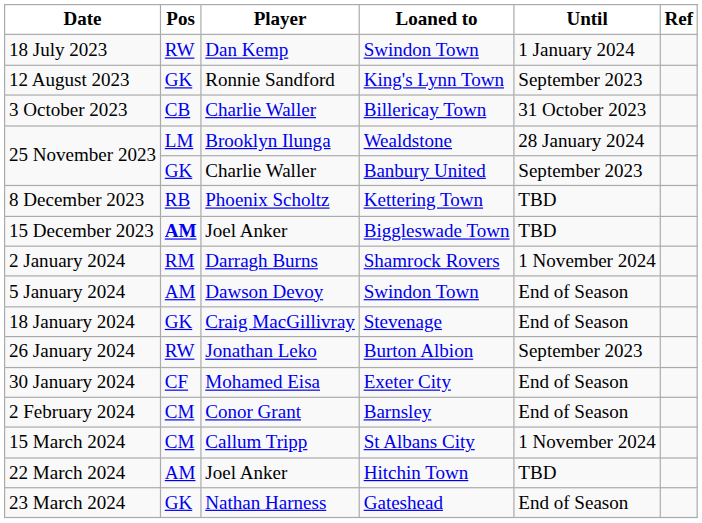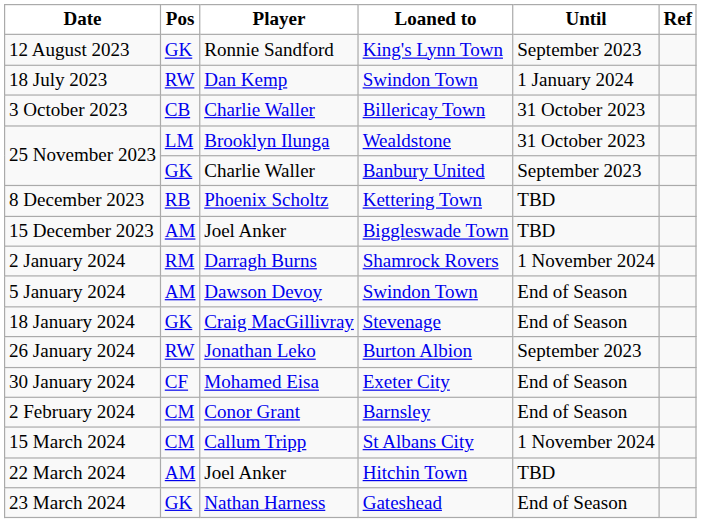rows swapped: 18 July 2023 <-> 12 August 2023
25 November 2023 / Wealdstone | Until: 28 January 2024 -> 31 October 2023
15 December 2023 | Pos: bold -> normal
